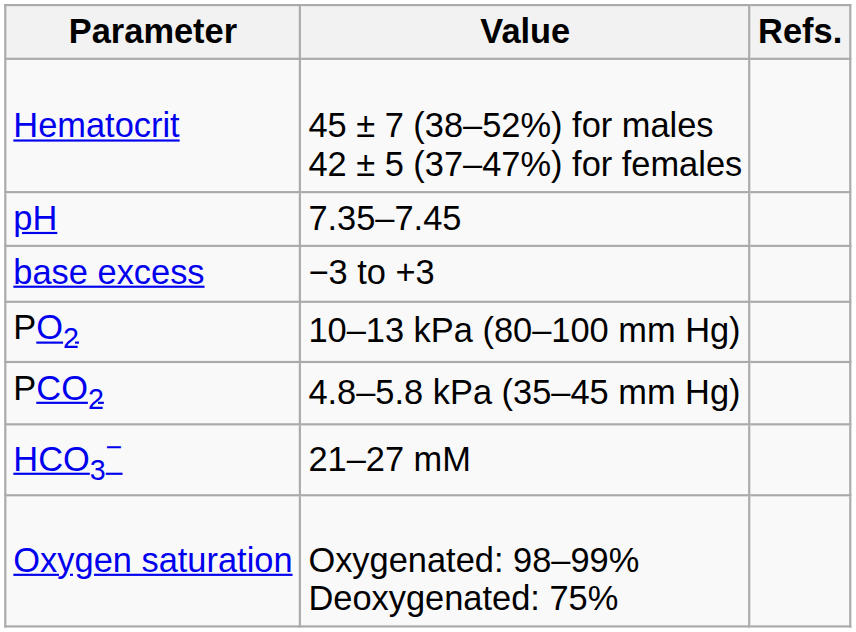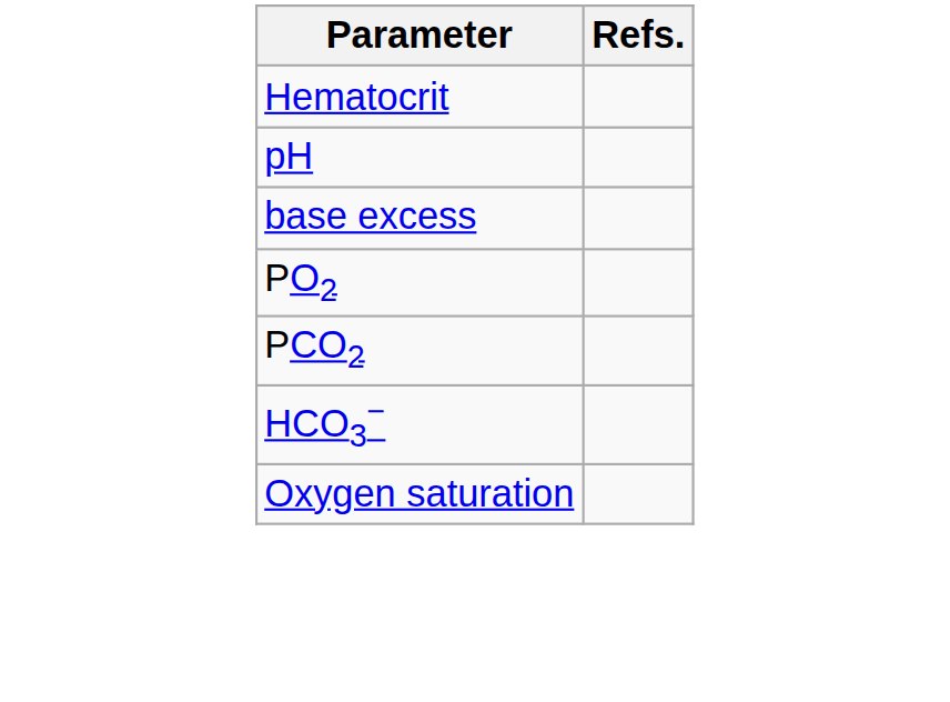- column: Value | 45 ± 7 (38–52%) for males 42 ± 5 (37–47%) for females | 7.35–7.45 | −3 to +3 | 10–13 kPa (80–100 mm Hg) | 4.8–5.8 kPa (35–45 mm Hg) | 21–27 mM | Oxygenated: 98–99% Deoxygenated: 75%
